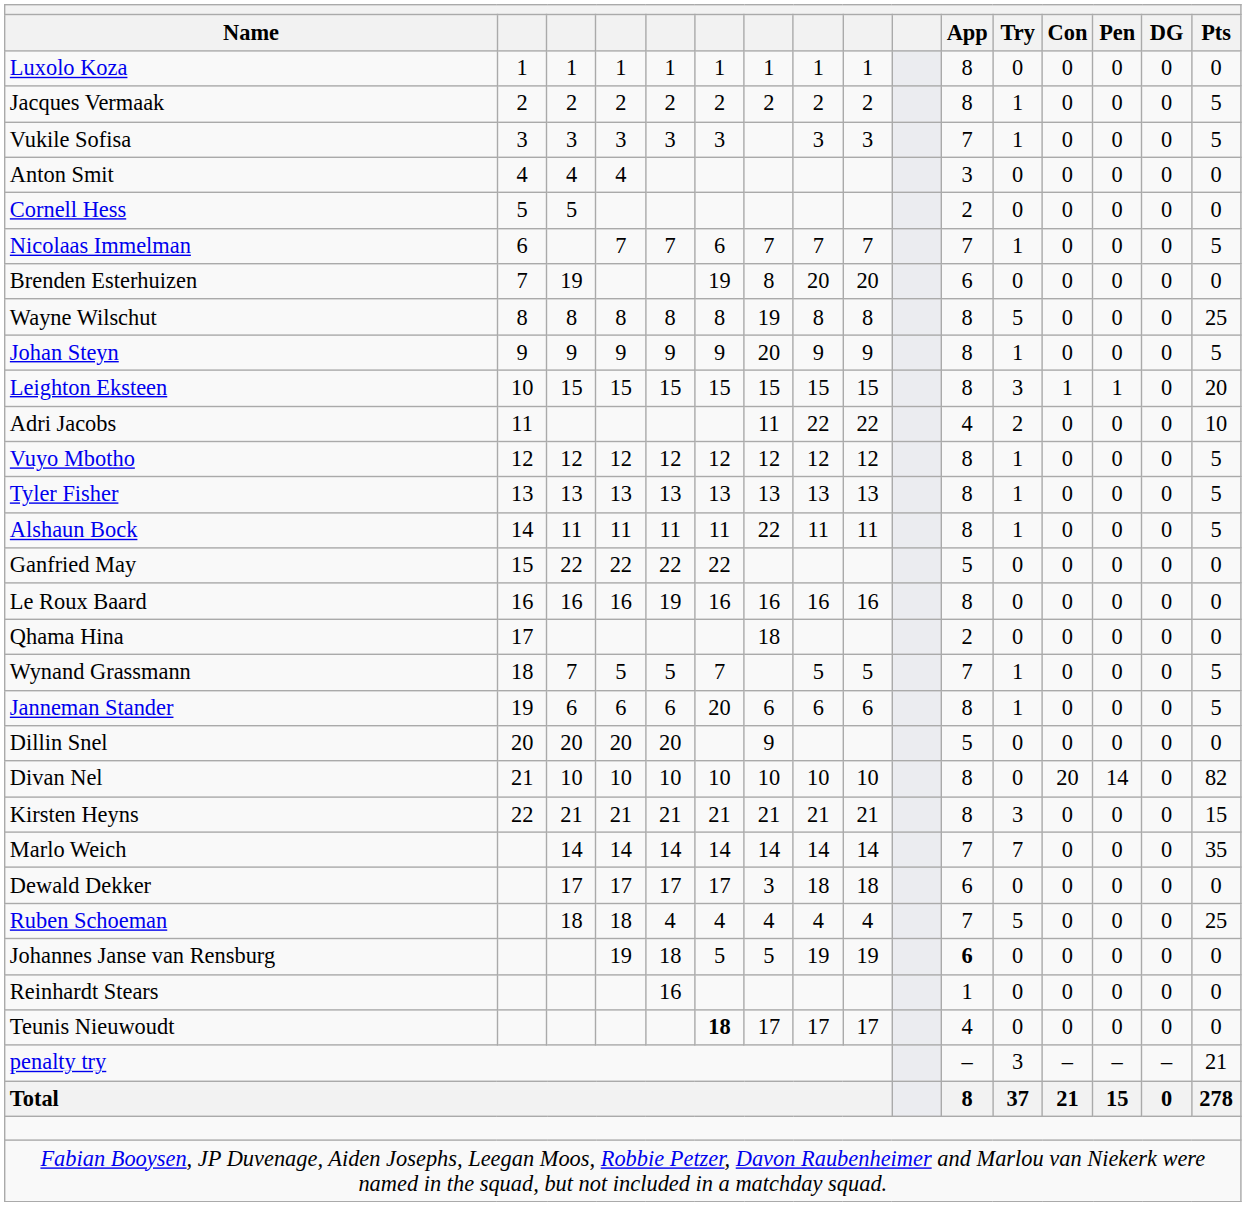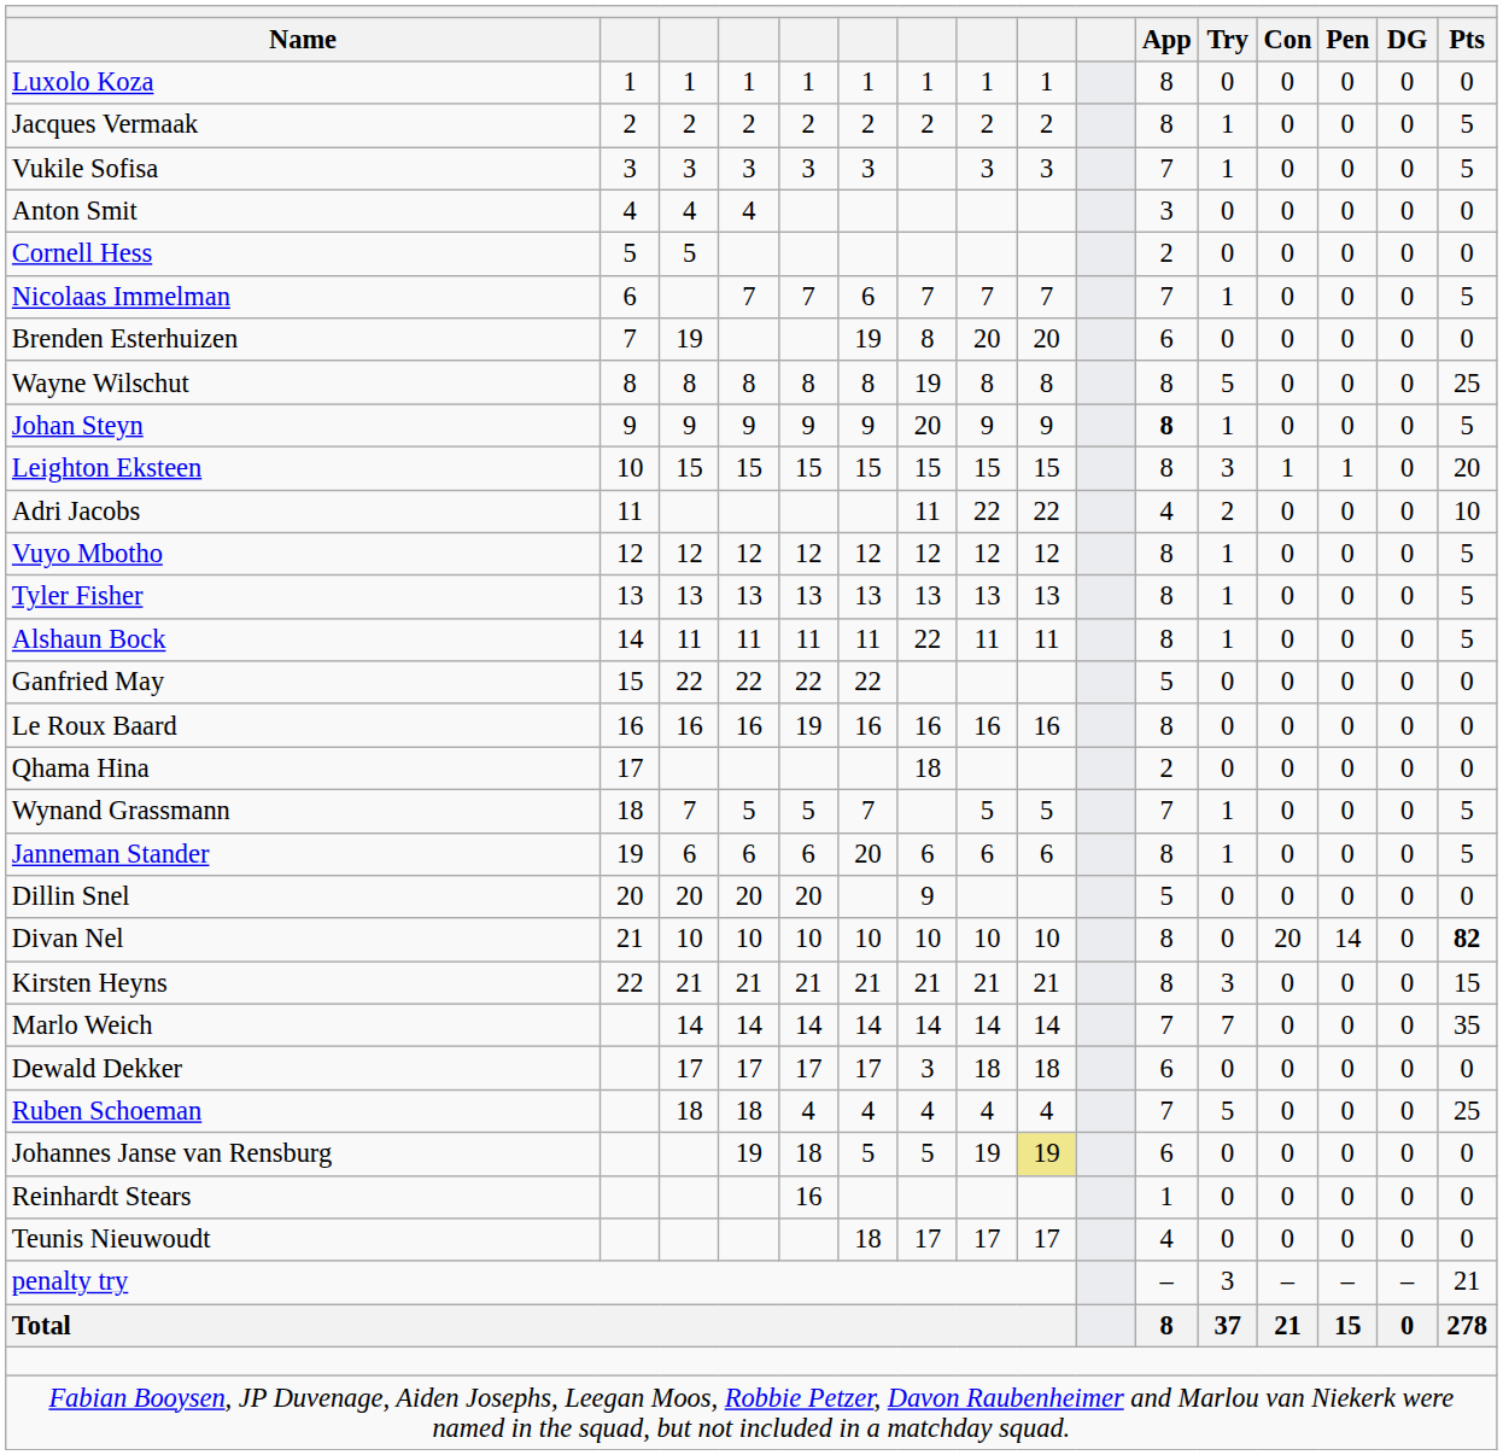Johan Steyn | App: normal -> bold
Divan Nel | Pts: normal -> bold
Johannes Janse van Rensburg | column 9: no background -> khaki background
Johannes Janse van Rensburg | App: bold -> normal
Teunis Nieuwoudt | column 6: bold -> normal
